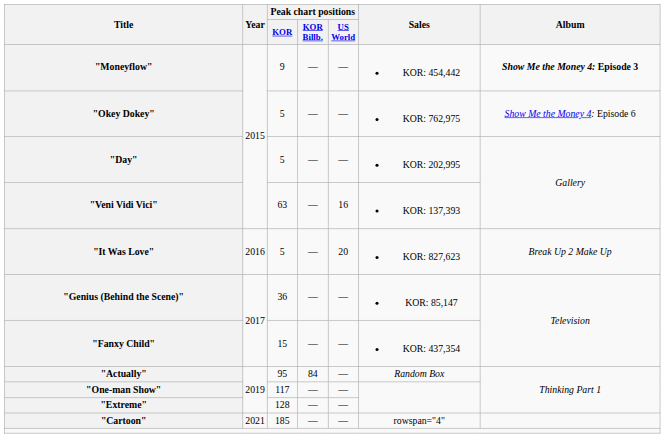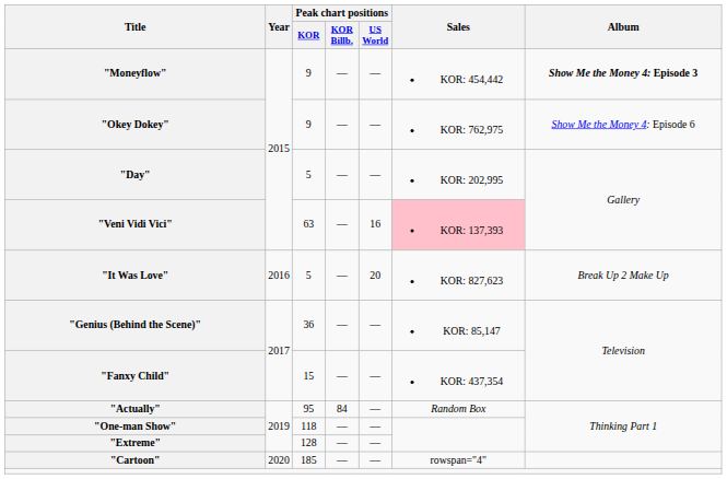"Okey Dokey" | Peak chart positions / KOR: 5 -> 9
"Veni Vidi Vici" | Sales: no background -> pink background
"One-man Show" | Peak chart positions / KOR: 117 -> 118
"Cartoon" | Year: 2021 -> 2020
